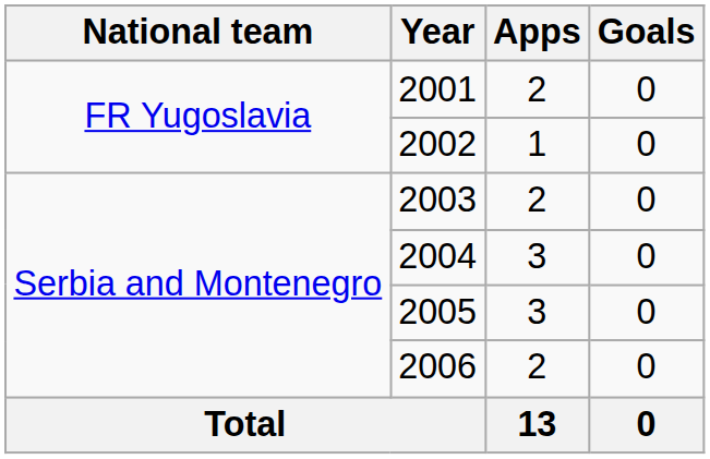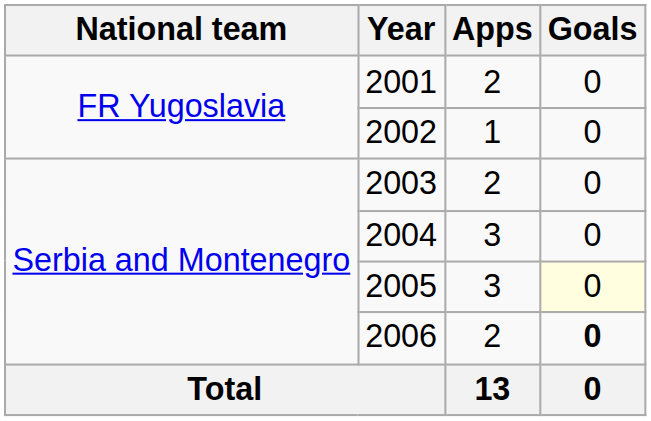2005 | Goals: no background -> lightyellow background
2006 | Goals: normal -> bold
